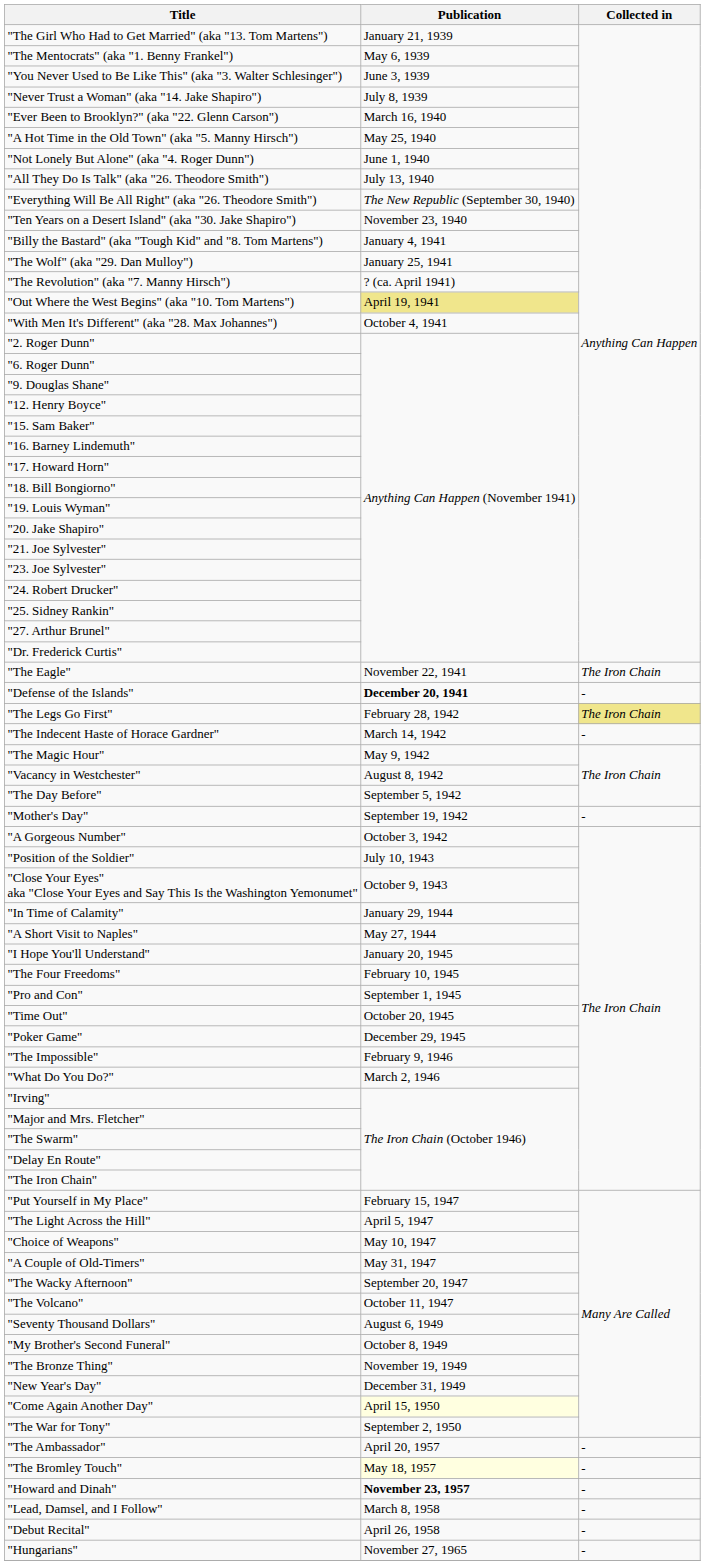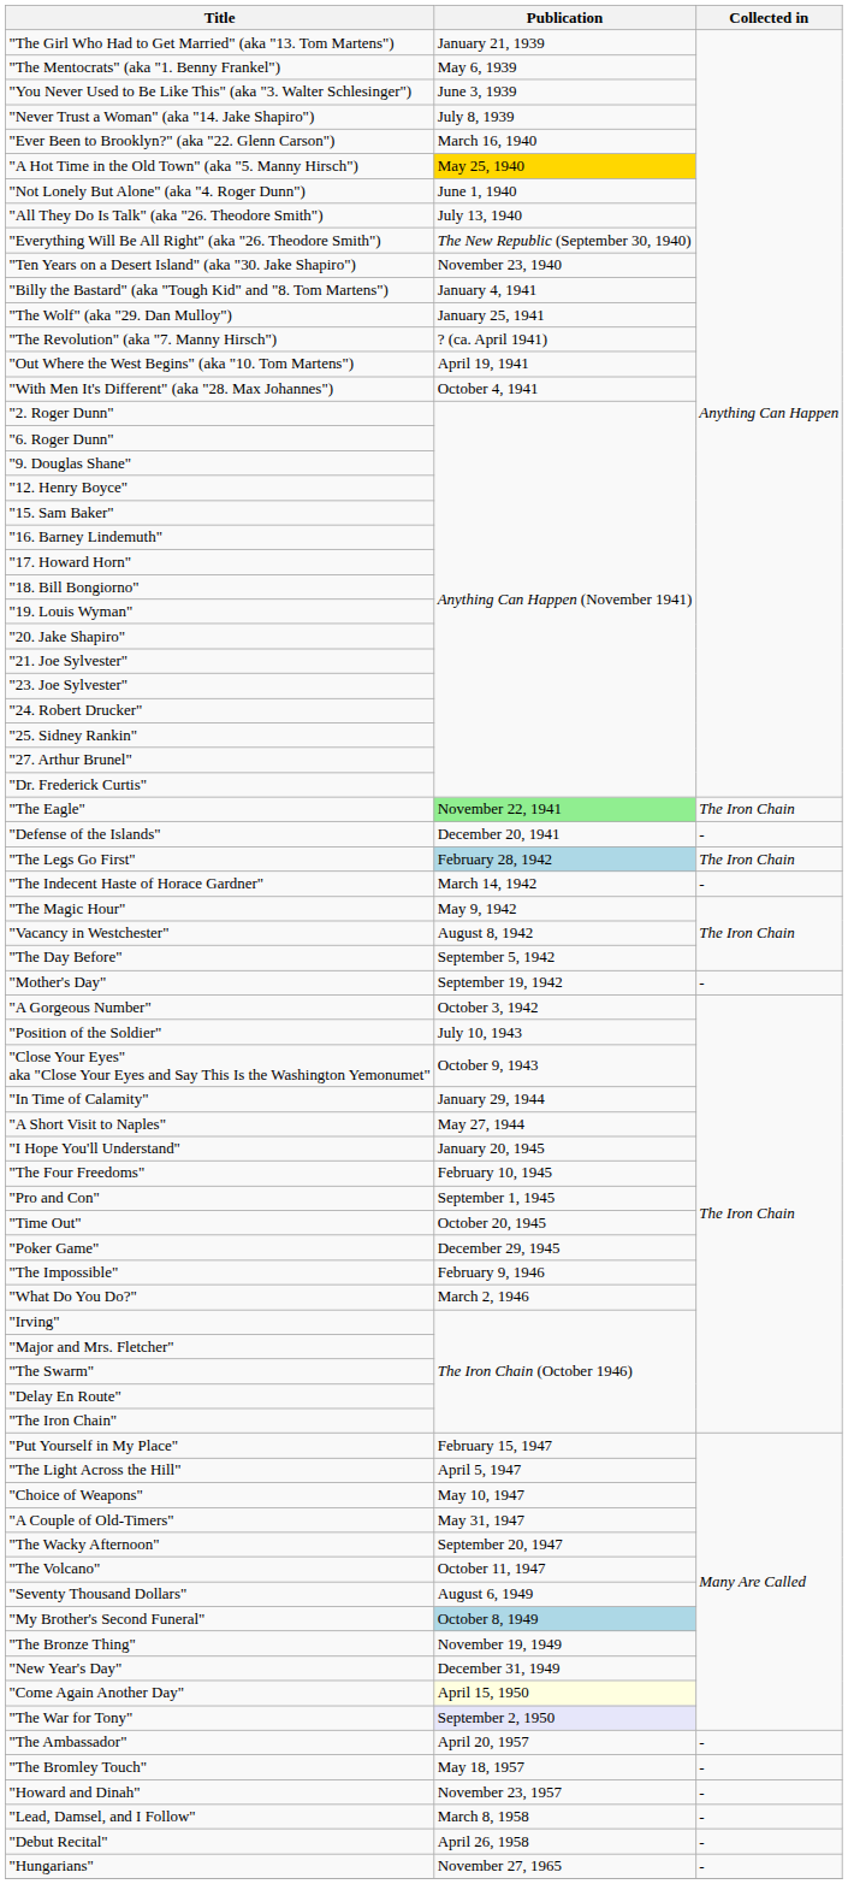"A Hot Time in the Old Town" (aka "5. Manny Hirsch") | Publication: no background -> gold background
"Out Where the West Begins" (aka "10. Tom Martens") | Publication: khaki background -> no background
"The Eagle" | Publication: no background -> lightgreen background
"Defense of the Islands" | Publication: bold -> normal
"The Legs Go First" | Publication: no background -> lightblue background
"The Legs Go First" | Collected in: khaki background -> no background
"My Brother's Second Funeral" | Publication: no background -> lightblue background
"The War for Tony" | Publication: no background -> lavender background
"The Bromley Touch" | Publication: lightyellow background -> no background
"Howard and Dinah" | Publication: bold -> normal
